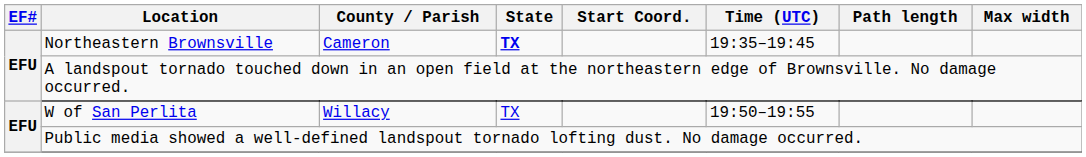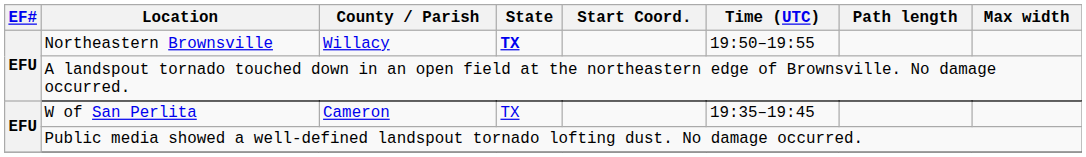Northeastern Brownsville | County / Parish: Cameron -> Willacy
Northeastern Brownsville | Time (UTC): 19:35–19:45 -> 19:50–19:55
W of San Perlita | County / Parish: Willacy -> Cameron
W of San Perlita | Time (UTC): 19:50–19:55 -> 19:35–19:45
